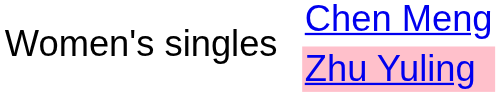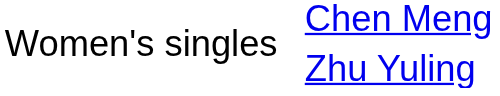Women's singles / Zhu Yuling | column 2: pink background -> no background
